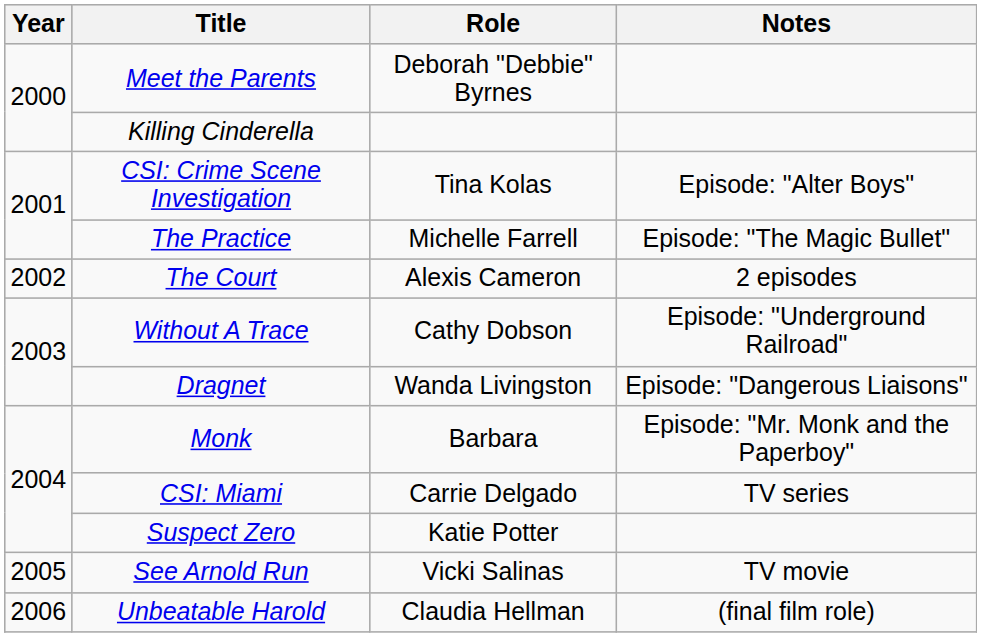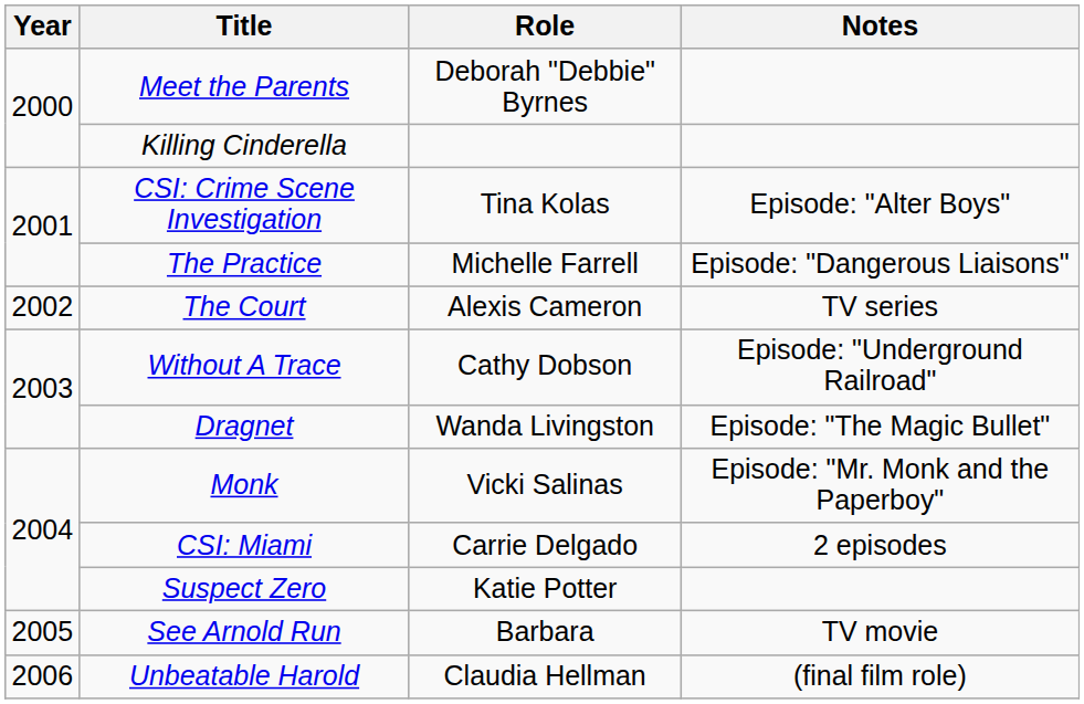The Practice | Notes: Episode: "The Magic Bullet" -> Episode: "Dangerous Liaisons"
The Court | Notes: 2 episodes -> TV series
Dragnet | Notes: Episode: "Dangerous Liaisons" -> Episode: "The Magic Bullet"
Monk | Role: Barbara -> Vicki Salinas
CSI: Miami | Notes: TV series -> 2 episodes
See Arnold Run | Role: Vicki Salinas -> Barbara
